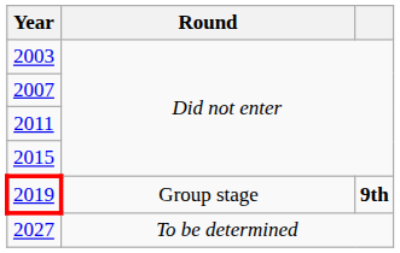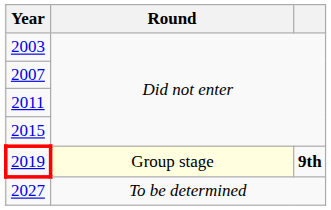2019 | Round: no background -> lightyellow background
